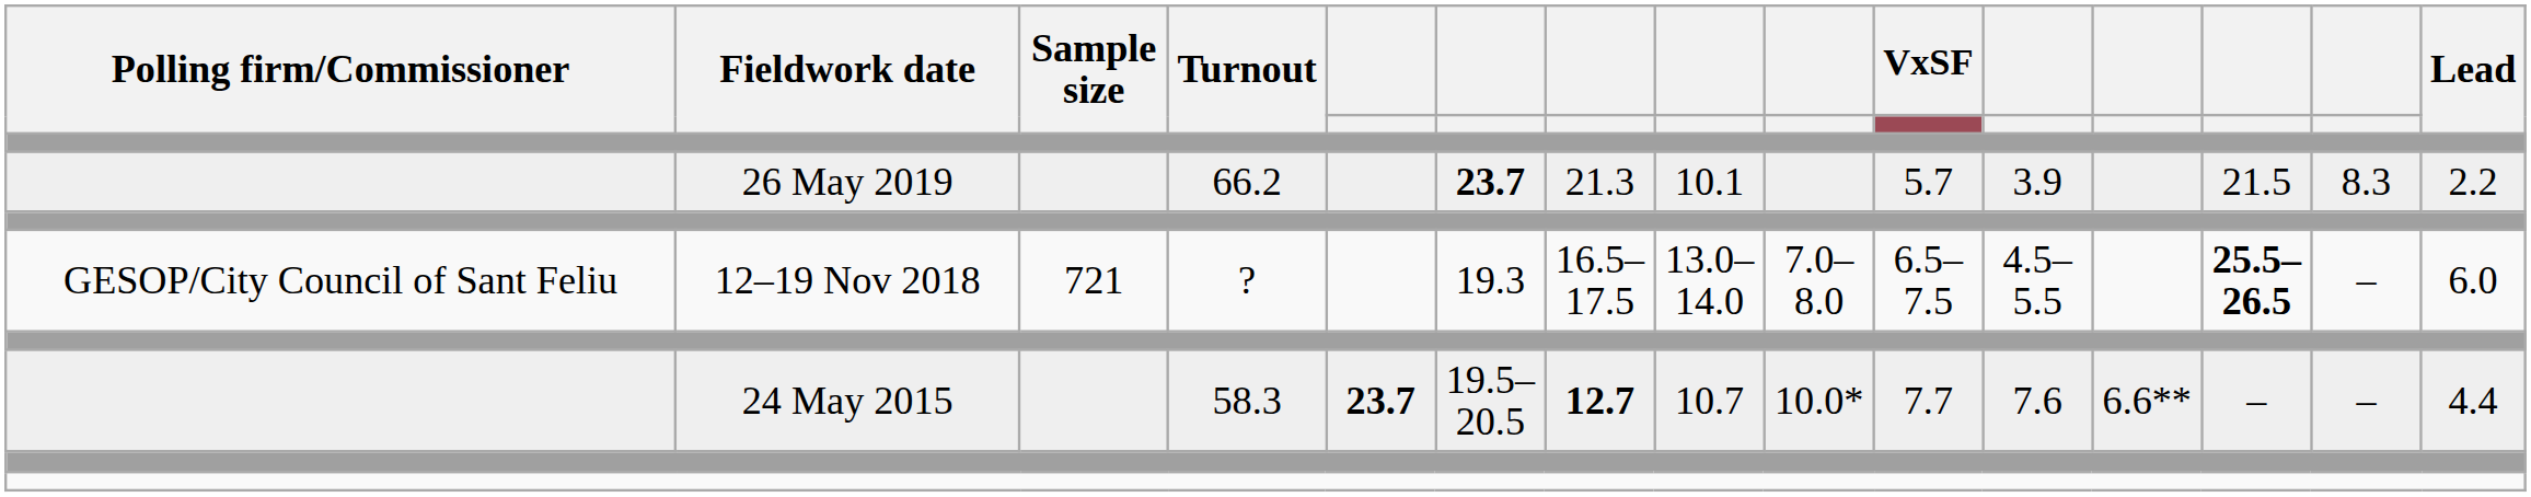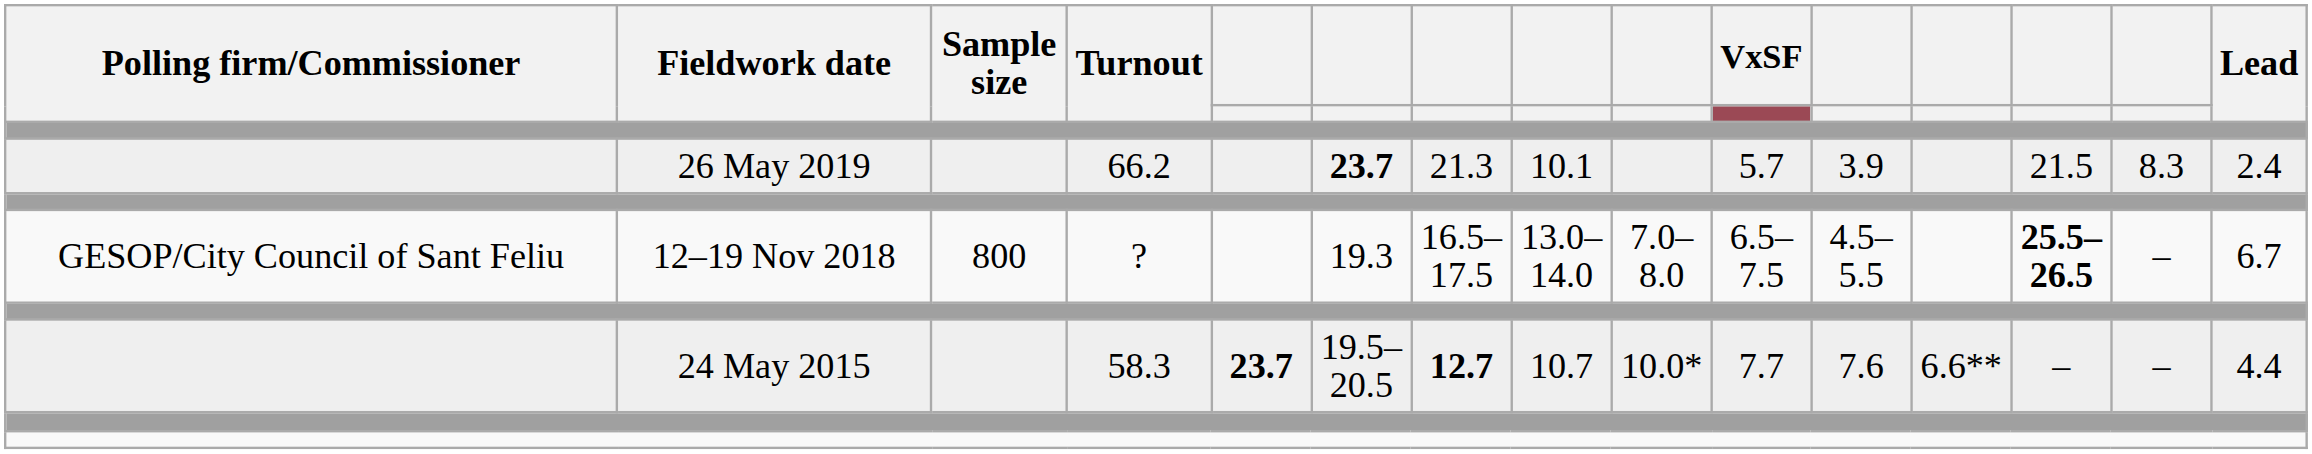26 May 2019 | Lead: 2.2 -> 2.4
12–19 Nov 2018 | Sample size: 721 -> 800
12–19 Nov 2018 | Lead: 6.0 -> 6.7
